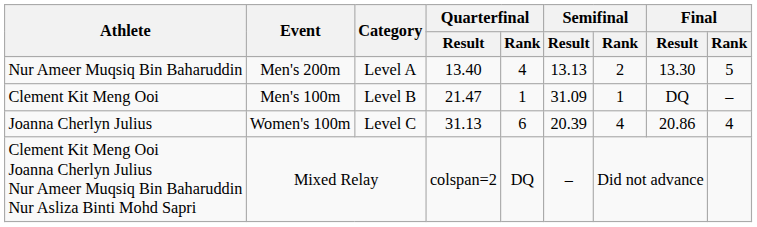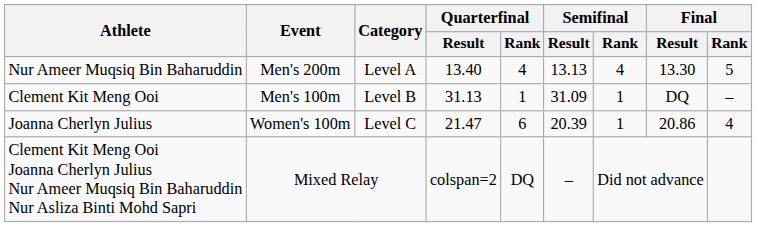Nur Ameer Muqsiq Bin Baharuddin | Semifinal / Rank: 2 -> 4
Clement Kit Meng Ooi | Quarterfinal / Result: 21.47 -> 31.13
Joanna Cherlyn Julius | Quarterfinal / Result: 31.13 -> 21.47
Joanna Cherlyn Julius | Semifinal / Rank: 4 -> 1
